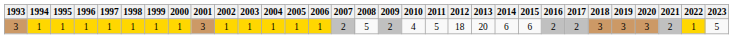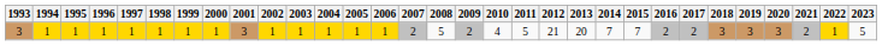row 2 | 2012: 18 -> 21
row 2 | 2014: 6 -> 7
row 2 | 2015: 6 -> 7
